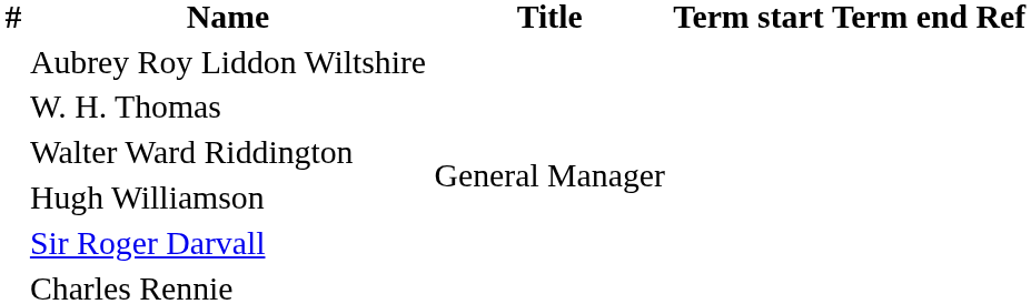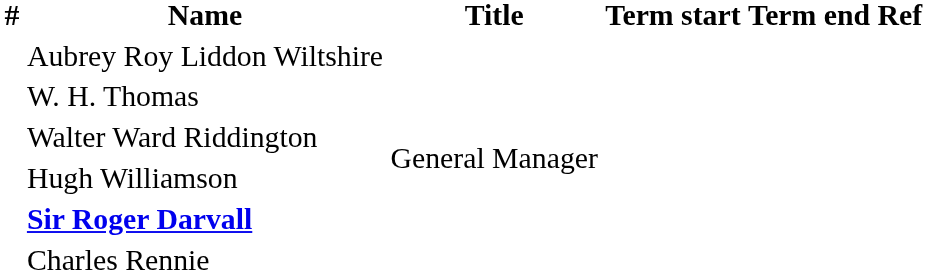Sir Roger Darvall | Name: normal -> bold
